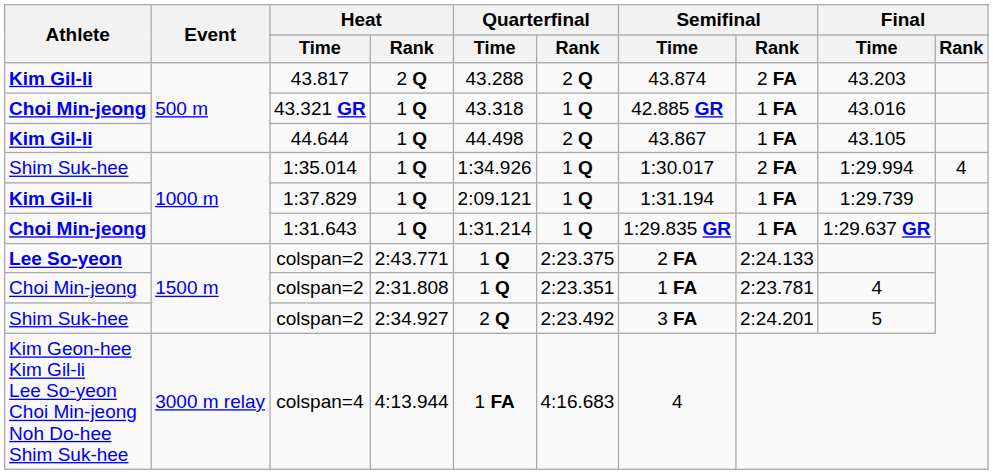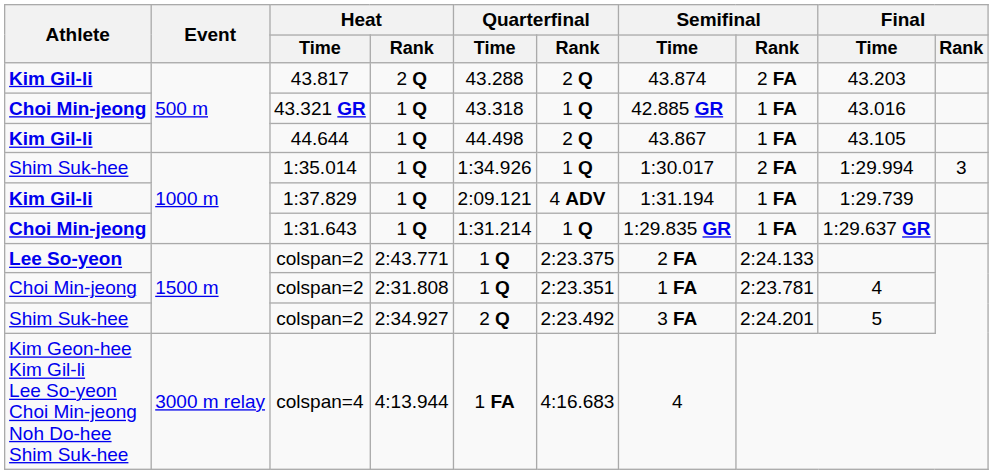1:35.014 | Final / Rank: 4 -> 3
1:37.829 | Quarterfinal / Rank: 1 Q -> 4 ADV
